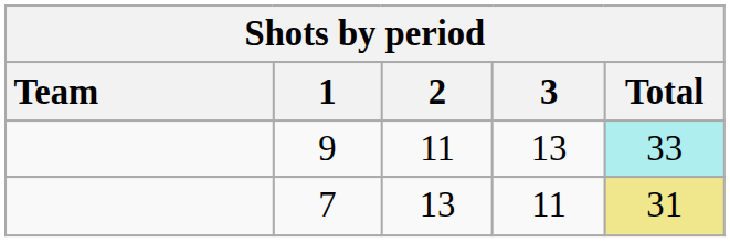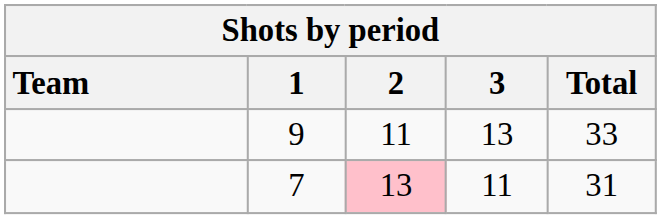9 | Total: paleturquoise background -> no background
7 | 2: no background -> pink background
7 | Total: khaki background -> no background
